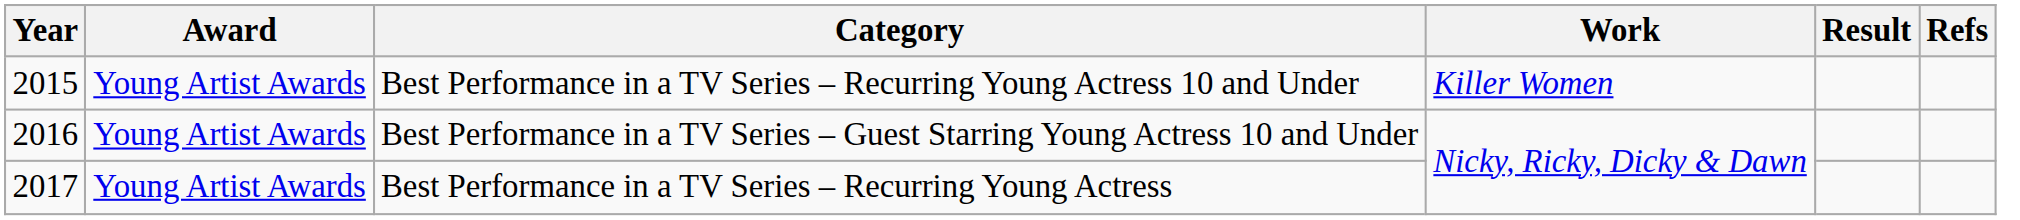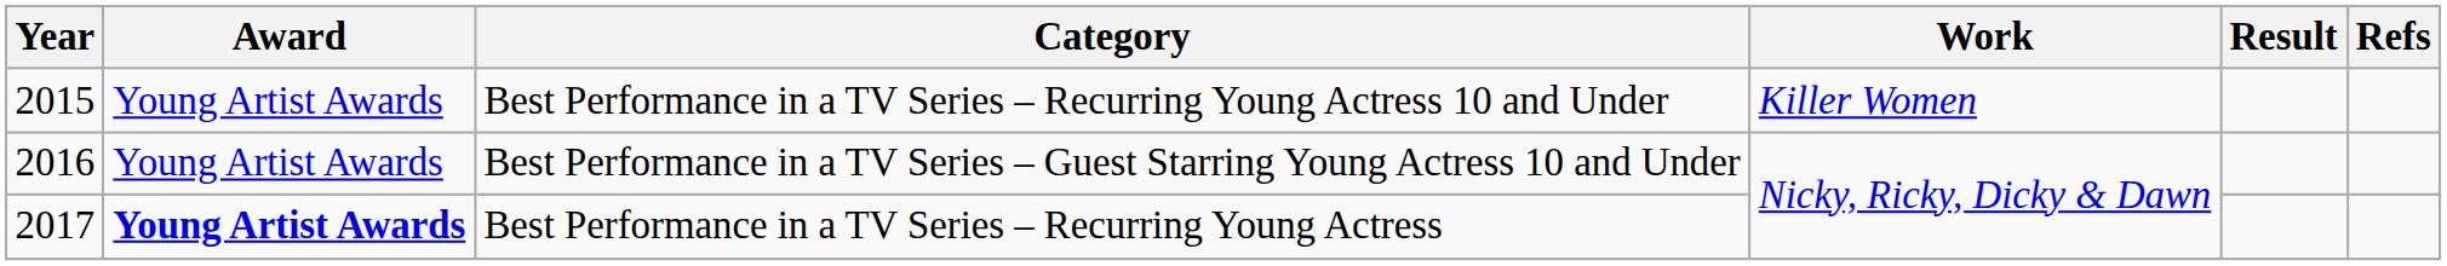Best Performance in a TV Series – Recurring Young Actress | Award: normal -> bold
